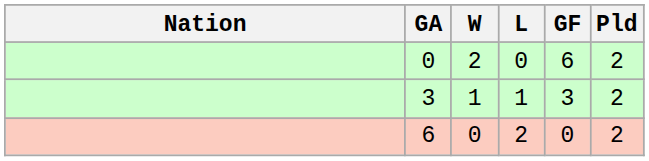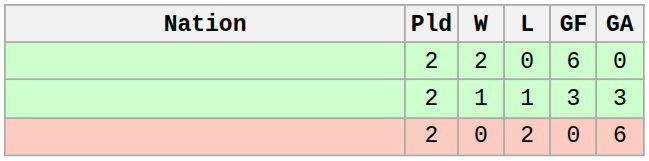columns swapped: Pld <-> GA
